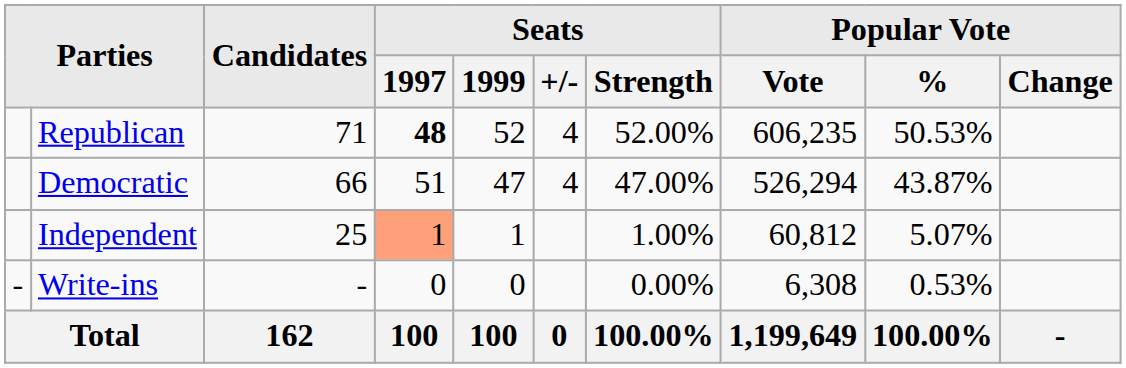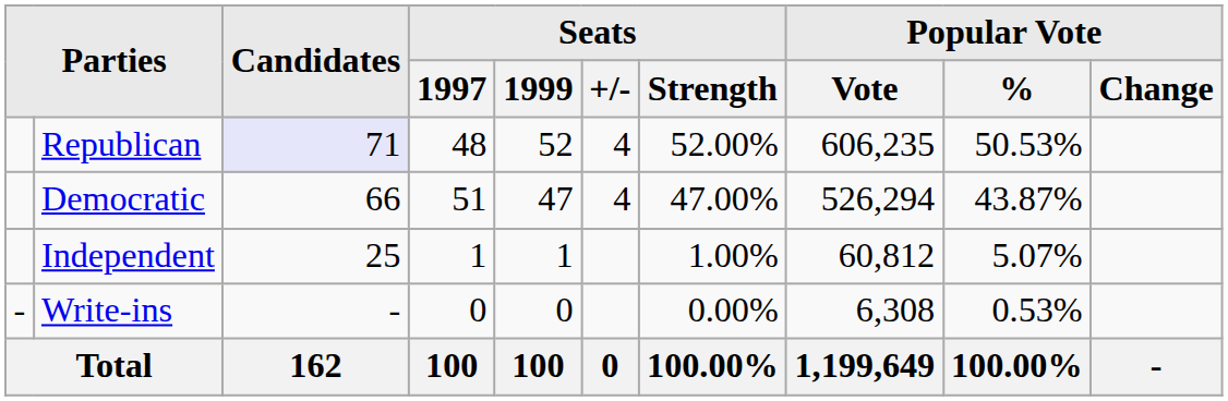Republican | Candidates: no background -> lavender background
Republican | Seats / 1997: bold -> normal
Independent | Seats / 1997: lightsalmon background -> no background
